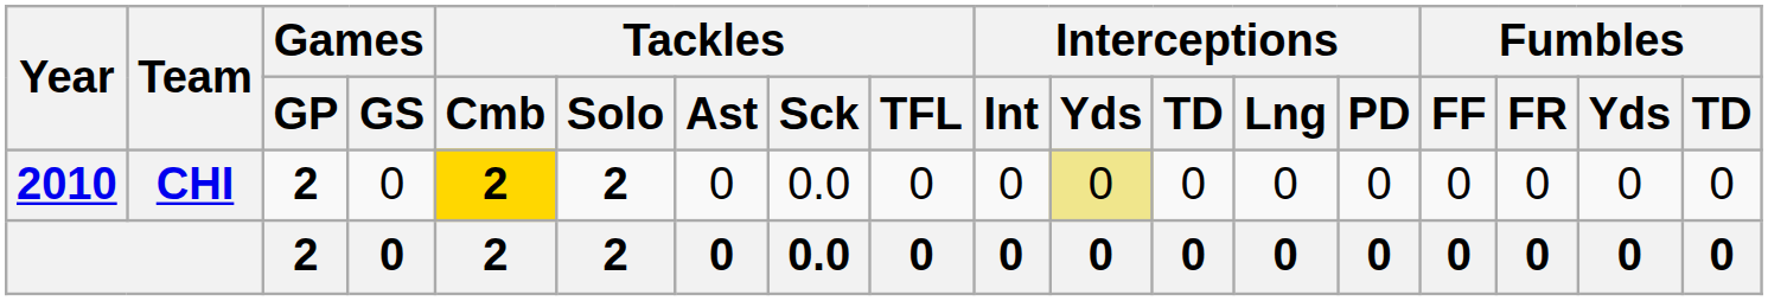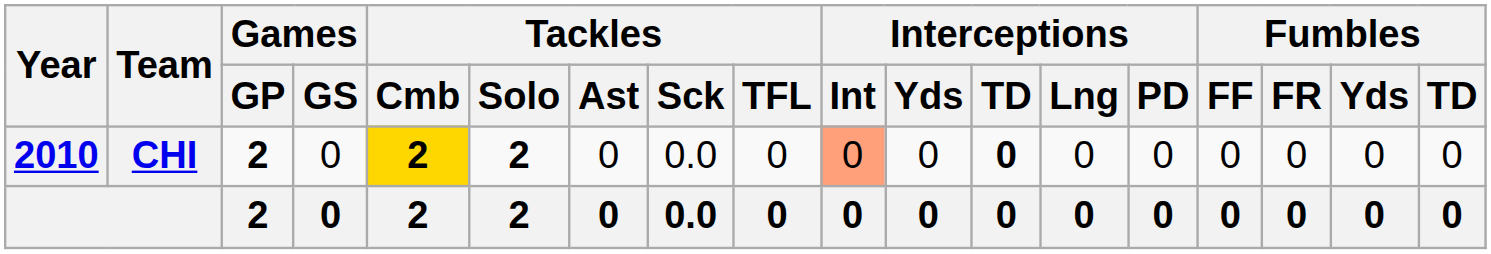CHI | Interceptions / Int: no background -> lightsalmon background
CHI | Interceptions / Yds: khaki background -> no background
CHI | Interceptions / TD: normal -> bold
